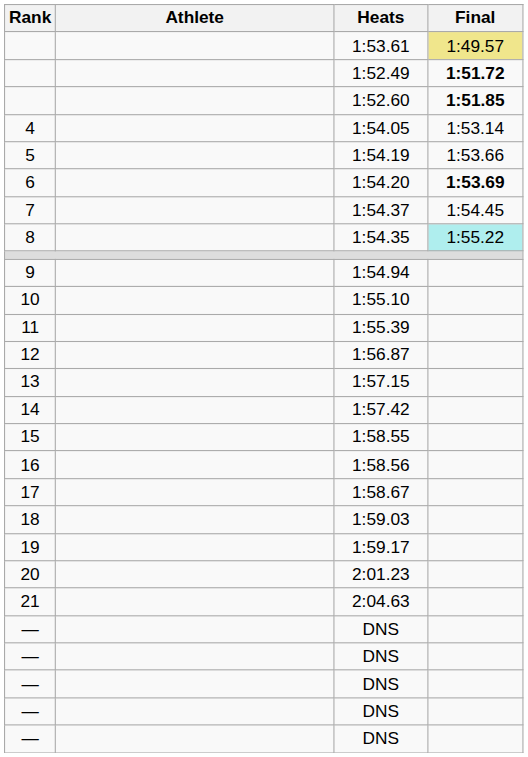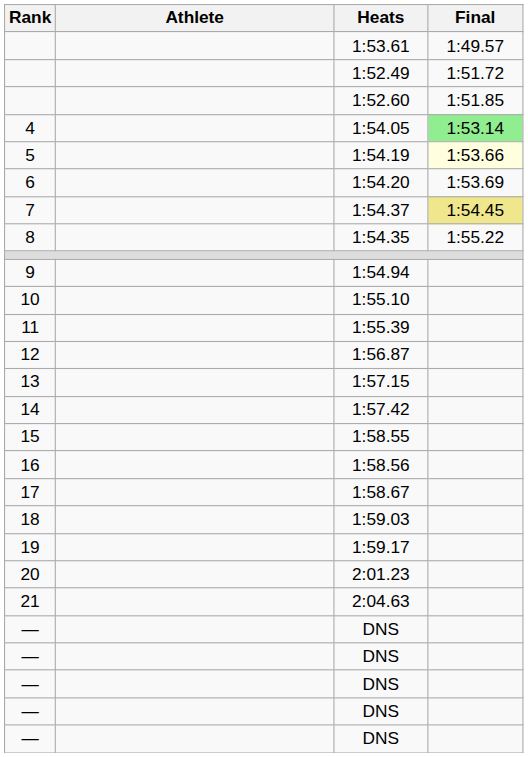1:53.61 | Final: khaki background -> no background
1:52.49 | Final: bold -> normal
1:52.60 | Final: bold -> normal
1:54.05 | Final: no background -> lightgreen background
1:54.19 | Final: no background -> lightyellow background
1:54.20 | Final: bold -> normal
1:54.37 | Final: no background -> khaki background
1:54.35 | Final: paleturquoise background -> no background
